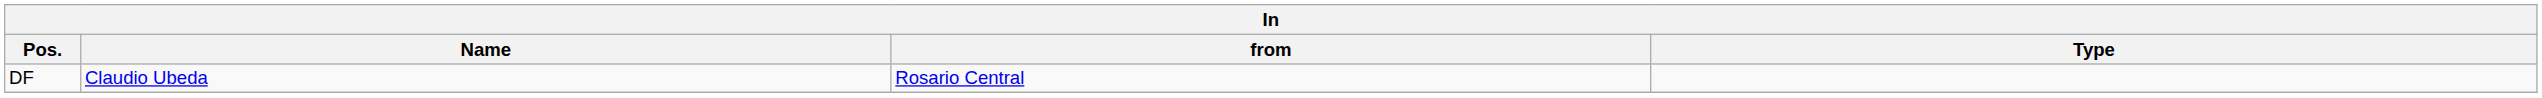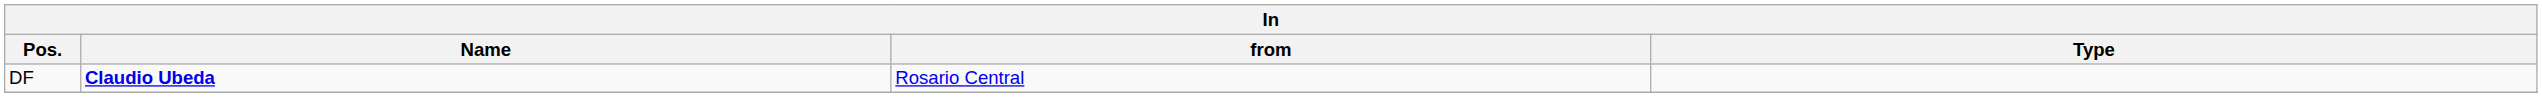DF | Name: normal -> bold
